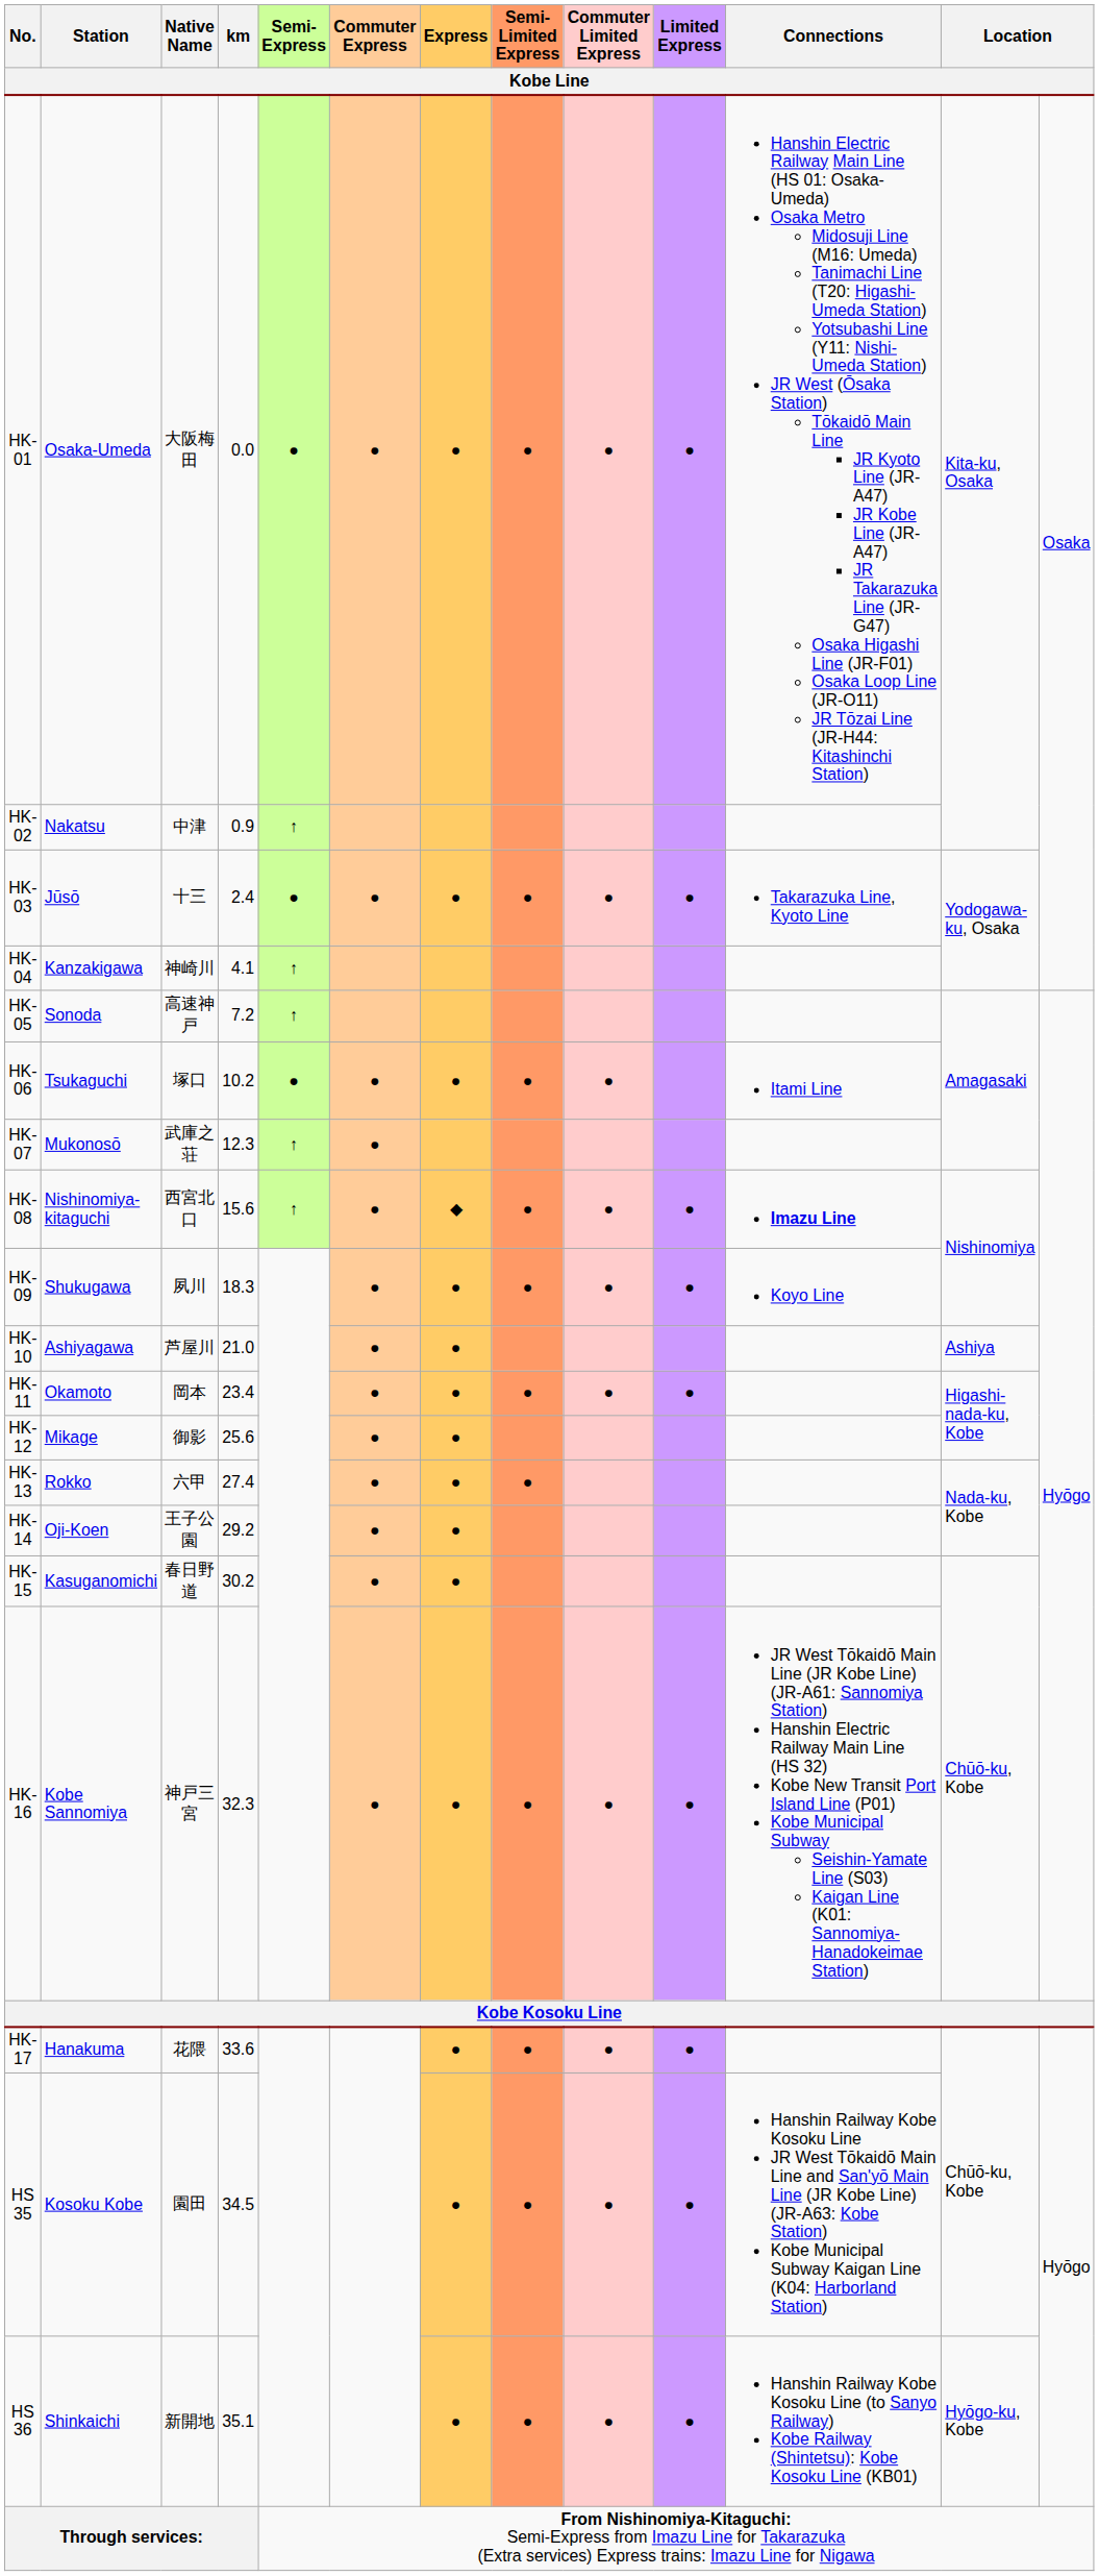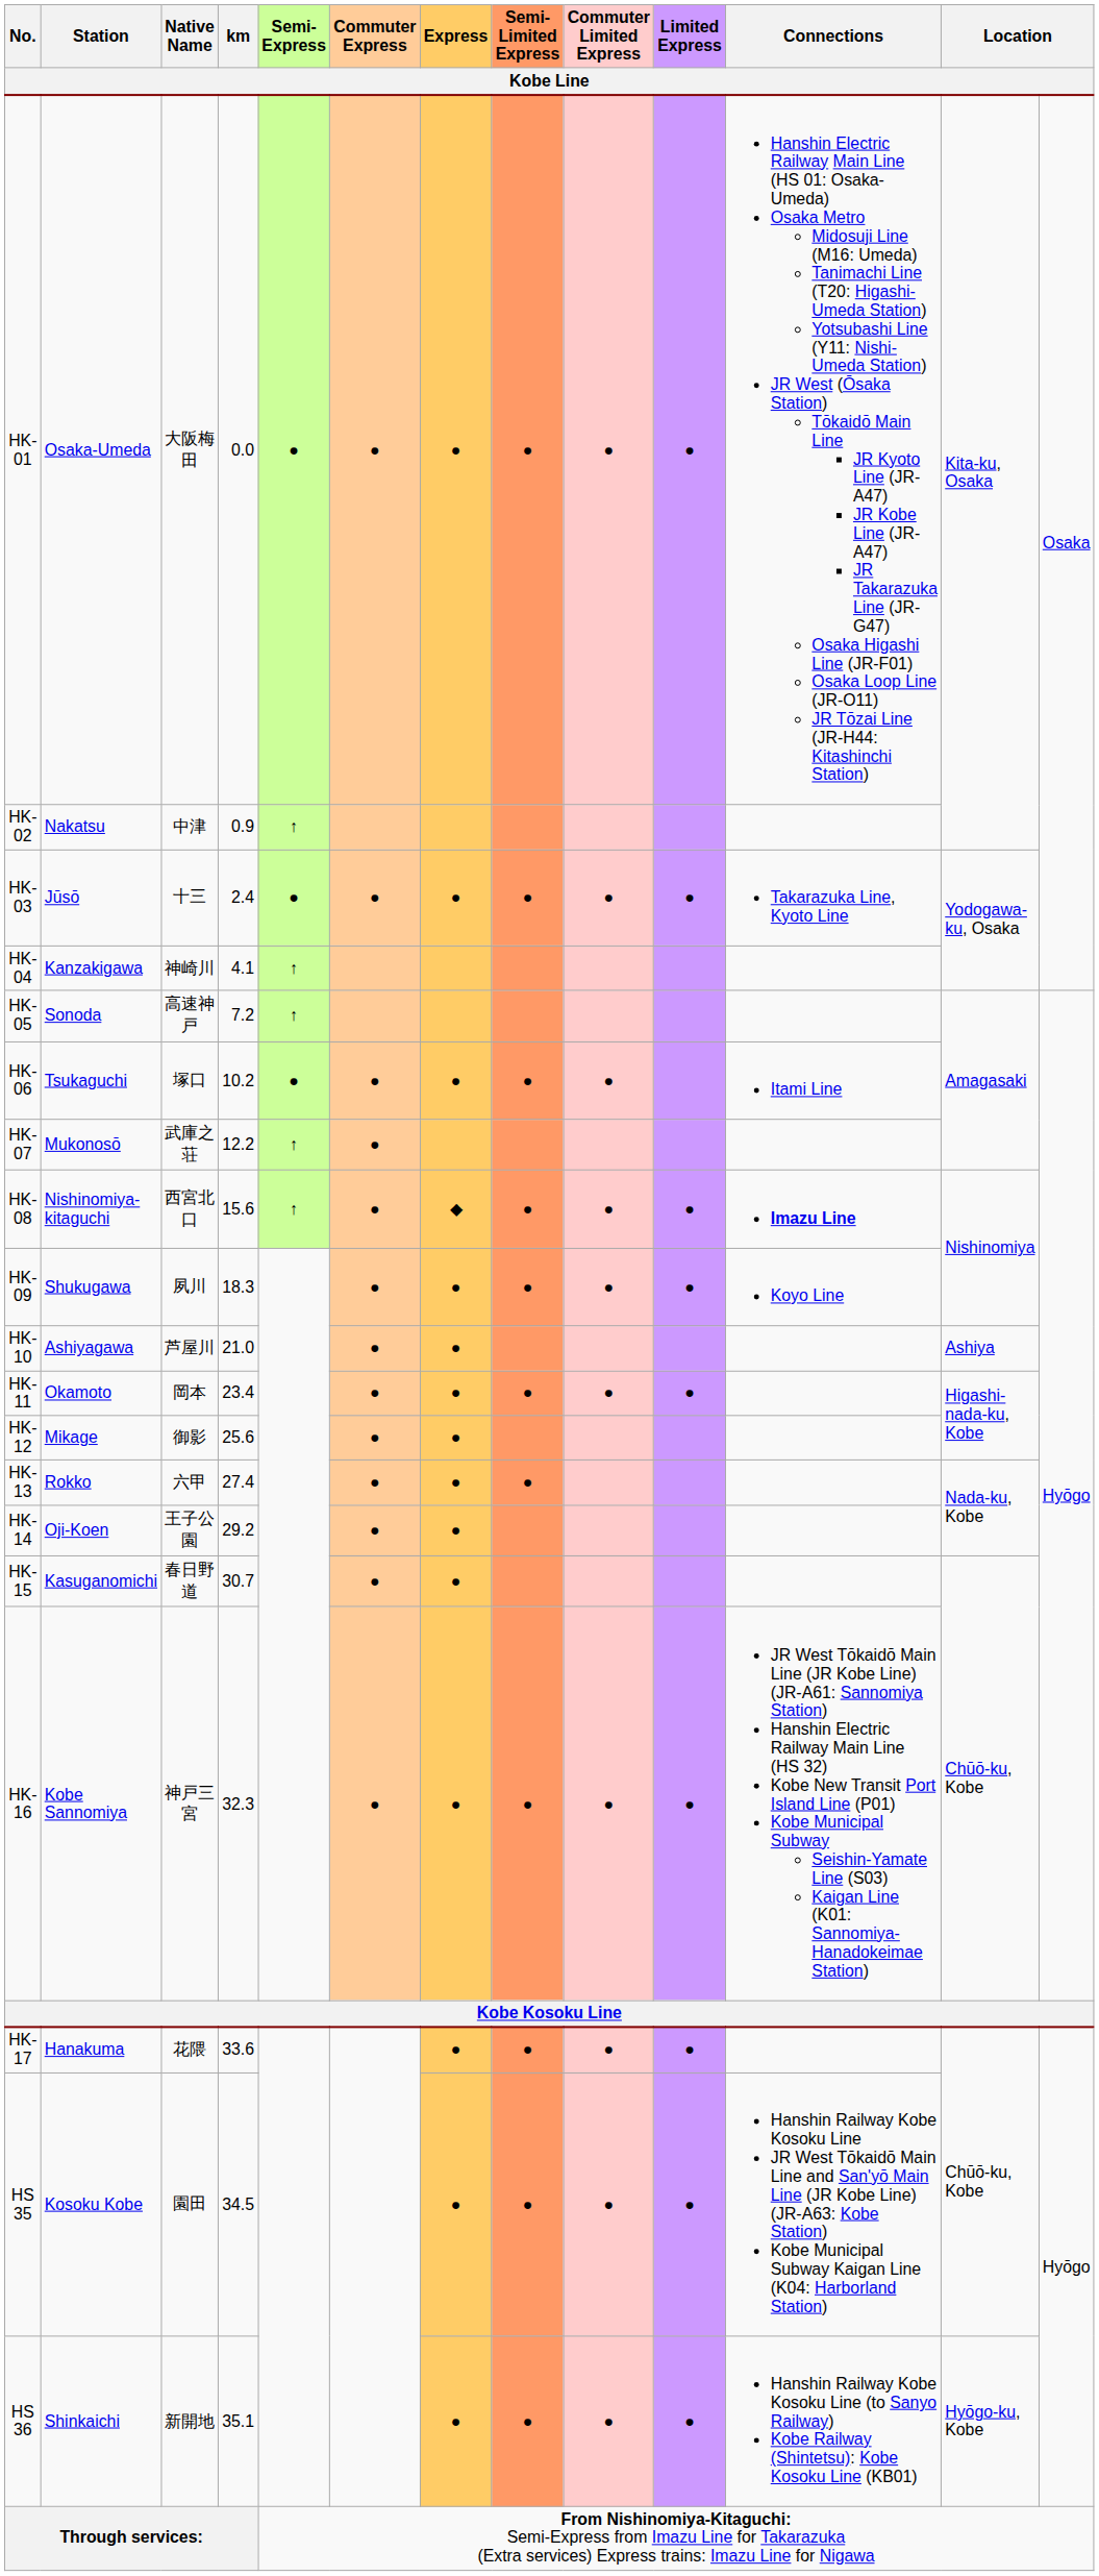HK-07 | km: 12.3 -> 12.2
HK-15 | km: 30.2 -> 30.7
